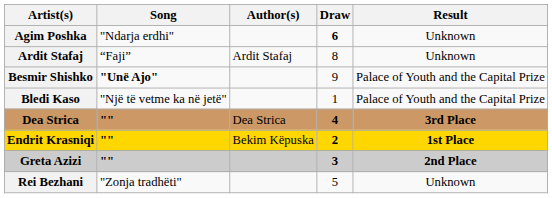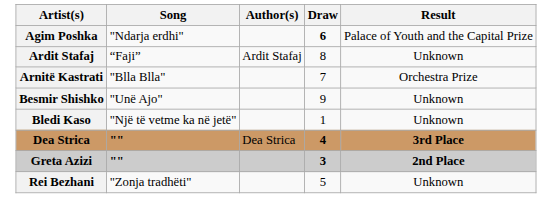Agim Poshka | Result: Unknown -> Palace of Youth and the Capital Prize
+ row: Arnitë Kastrati | "Blla Blla" | 7 | Orchestra Prize
Besmir Shishko | Song: bold -> normal
Besmir Shishko | Result: Palace of Youth and the Capital Prize -> Unknown
Bledi Kaso | Result: Palace of Youth and the Capital Prize -> Unknown
- row: Endrit Krasniqi | "" | Bekim Këpuska | 2 | 1st Place
